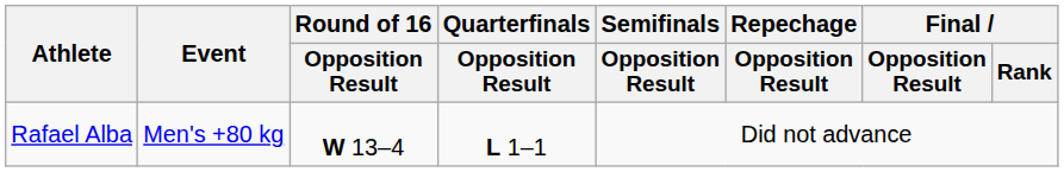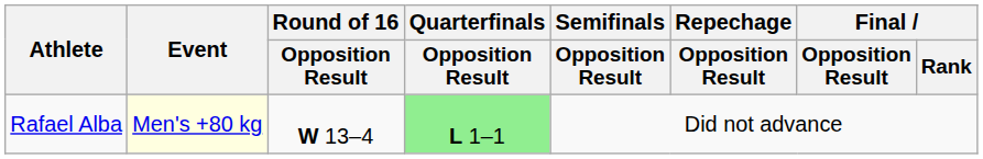Rafael Alba | Event: no background -> lightyellow background
Rafael Alba | Quarterfinals / Opposition Result: no background -> lightgreen background
